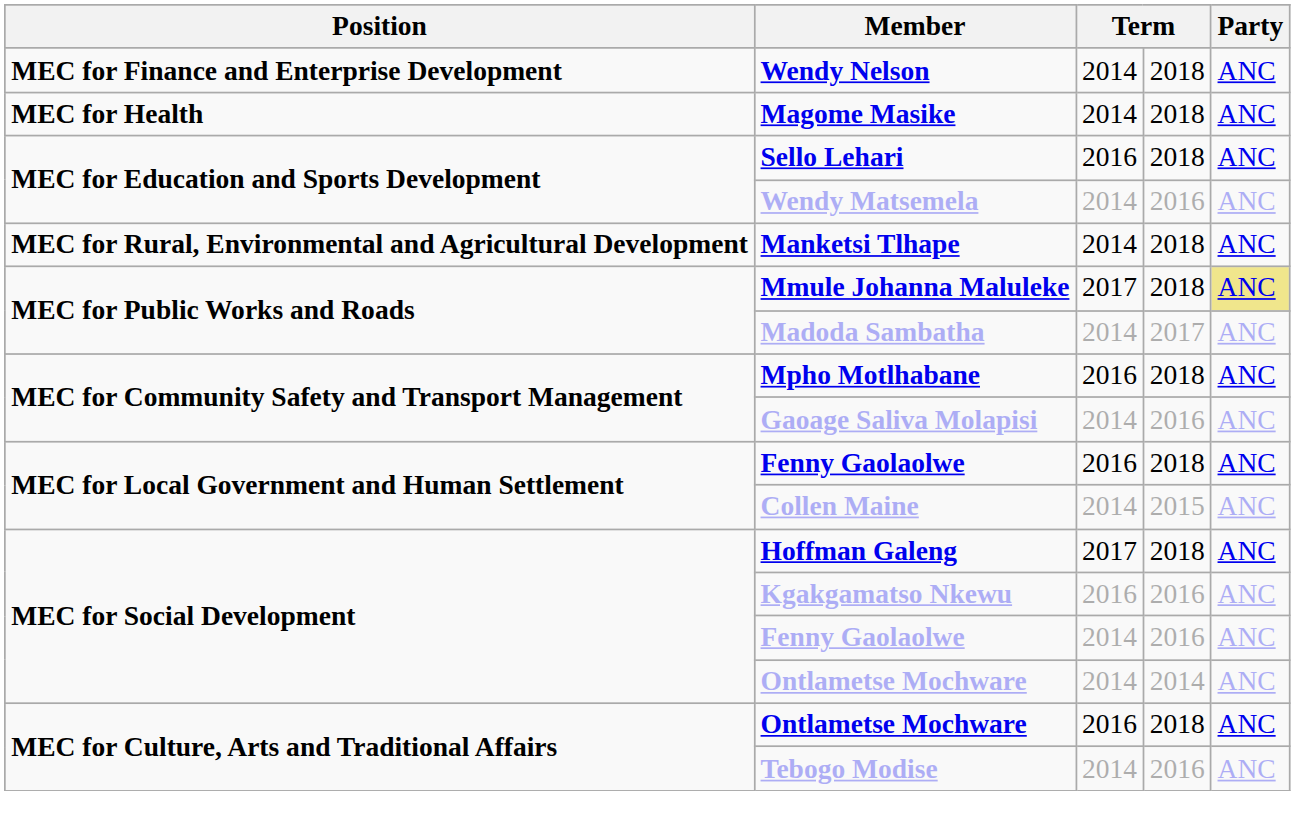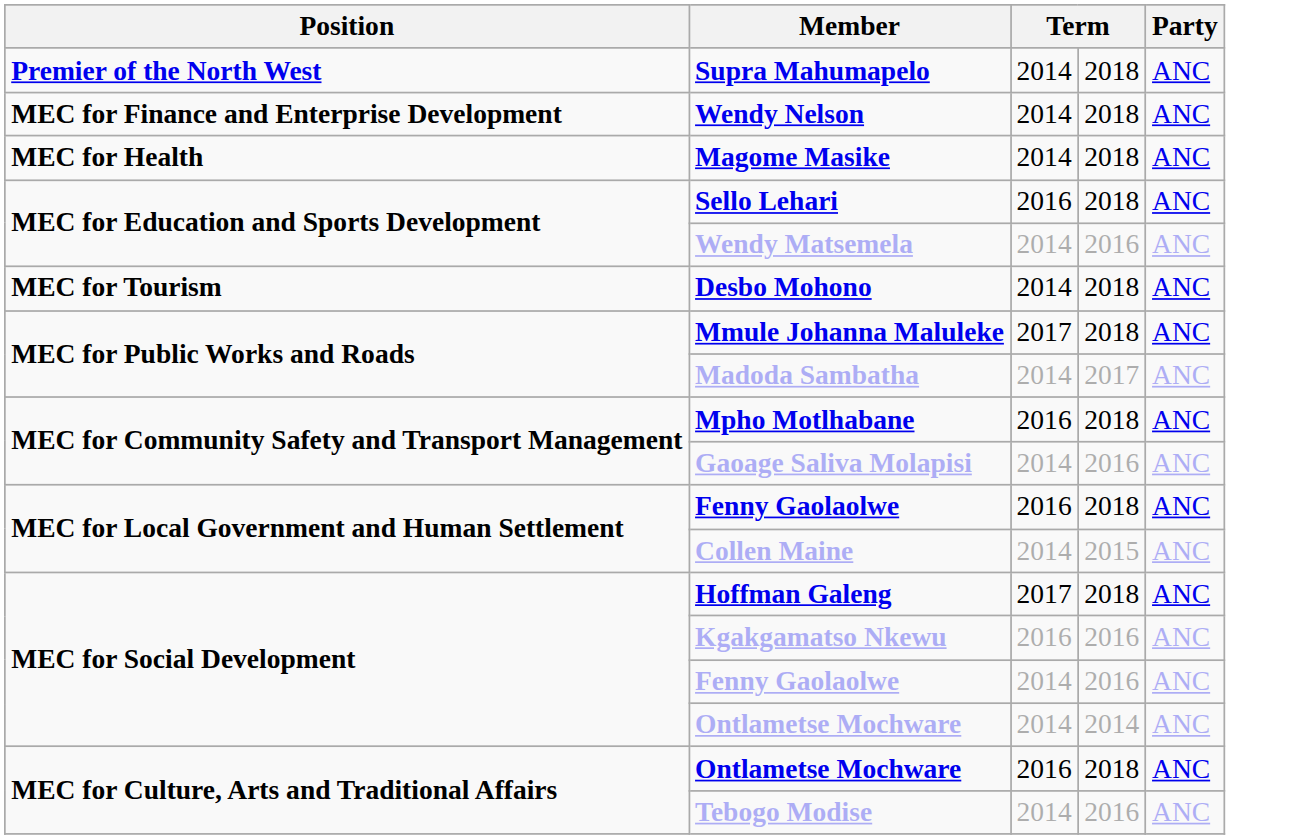+ row: Premier of the North West | Supra Mahumapelo | 2014 | 2018 | ANC
+ row: MEC for Tourism | Desbo Mohono | 2014 | 2018 | ANC
- row: MEC for Rural, Environmental and Agricultural Development | Manketsi Tlhape | 2014 | 2018 | ANC
Mmule Johanna Maluleke | Party: khaki background -> no background
